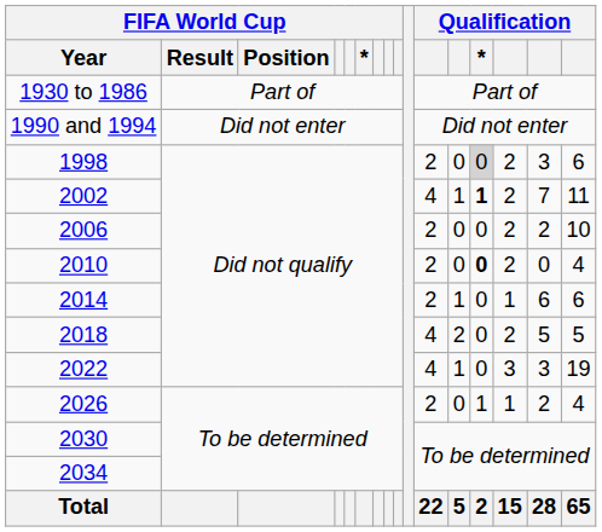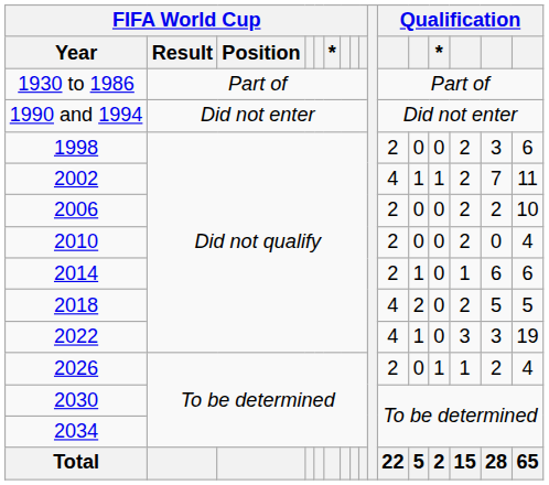1998 | Qualification / *: lightgrey background -> no background
2002 | Qualification / *: bold -> normal
2010 | Qualification / *: bold -> normal
